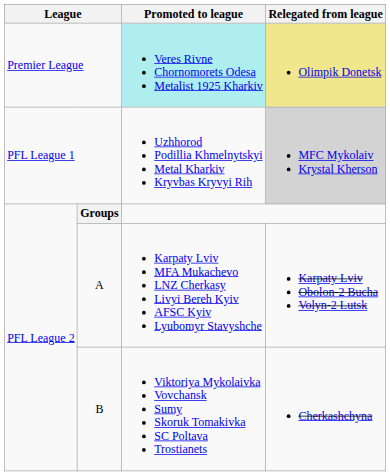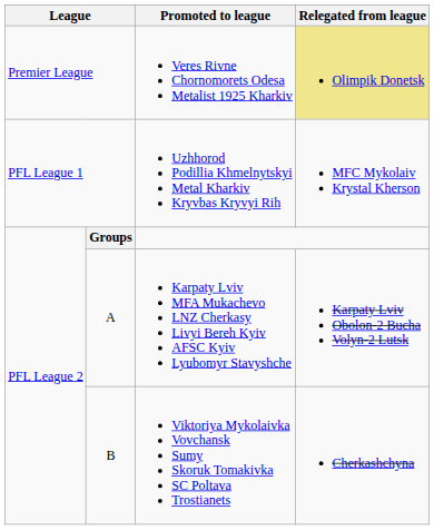Premier League | Promoted to league: paleturquoise background -> no background
PFL League 1 | Relegated from league: lightgrey background -> no background
